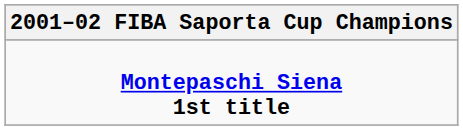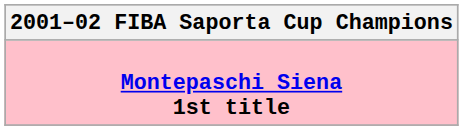row 2 | column 1: no background -> pink background
